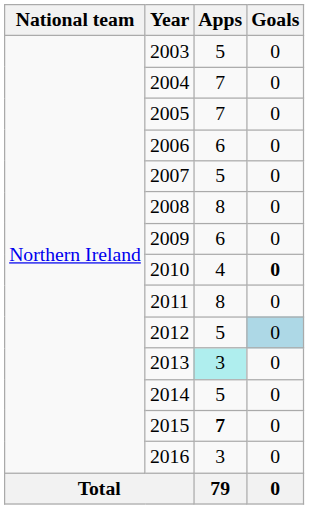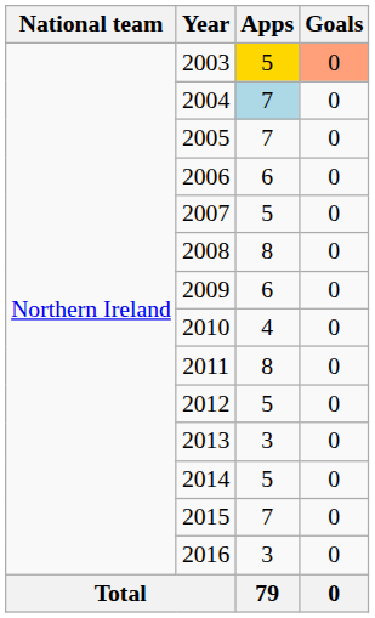2003 | Apps: no background -> gold background
2003 | Goals: no background -> lightsalmon background
2004 | Apps: no background -> lightblue background
2010 | Goals: bold -> normal
2012 | Goals: lightblue background -> no background
2013 | Apps: paleturquoise background -> no background
2015 | Apps: bold -> normal
